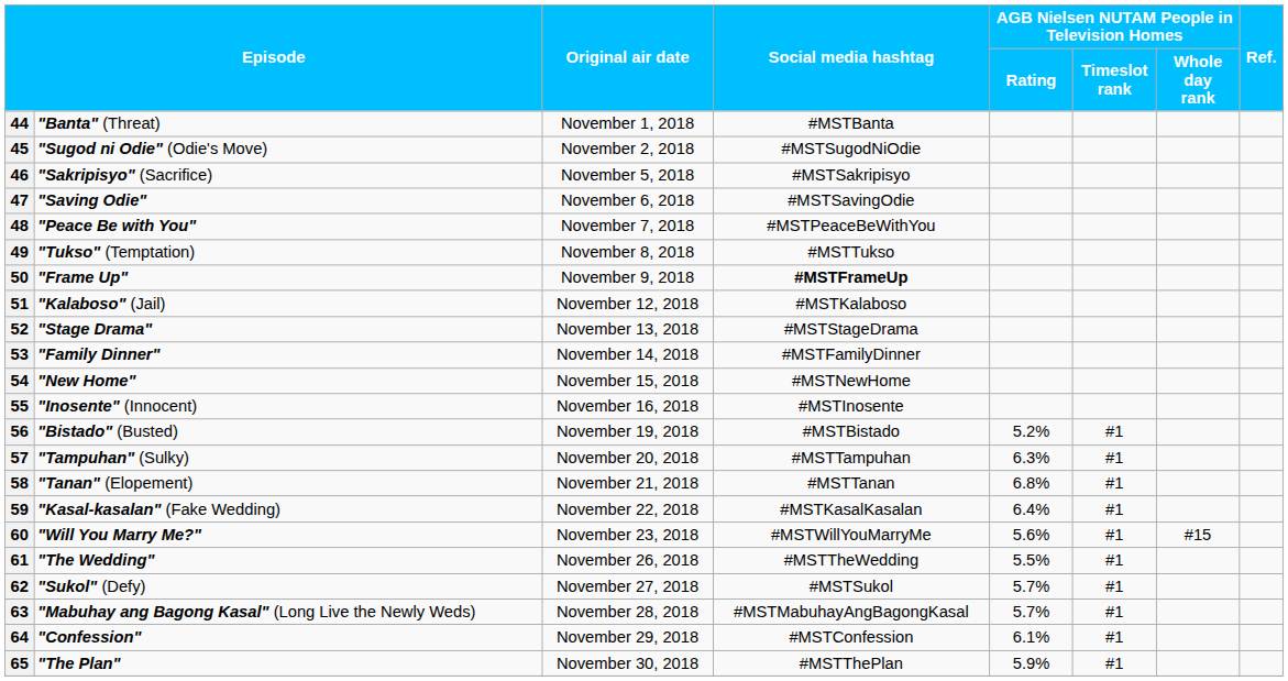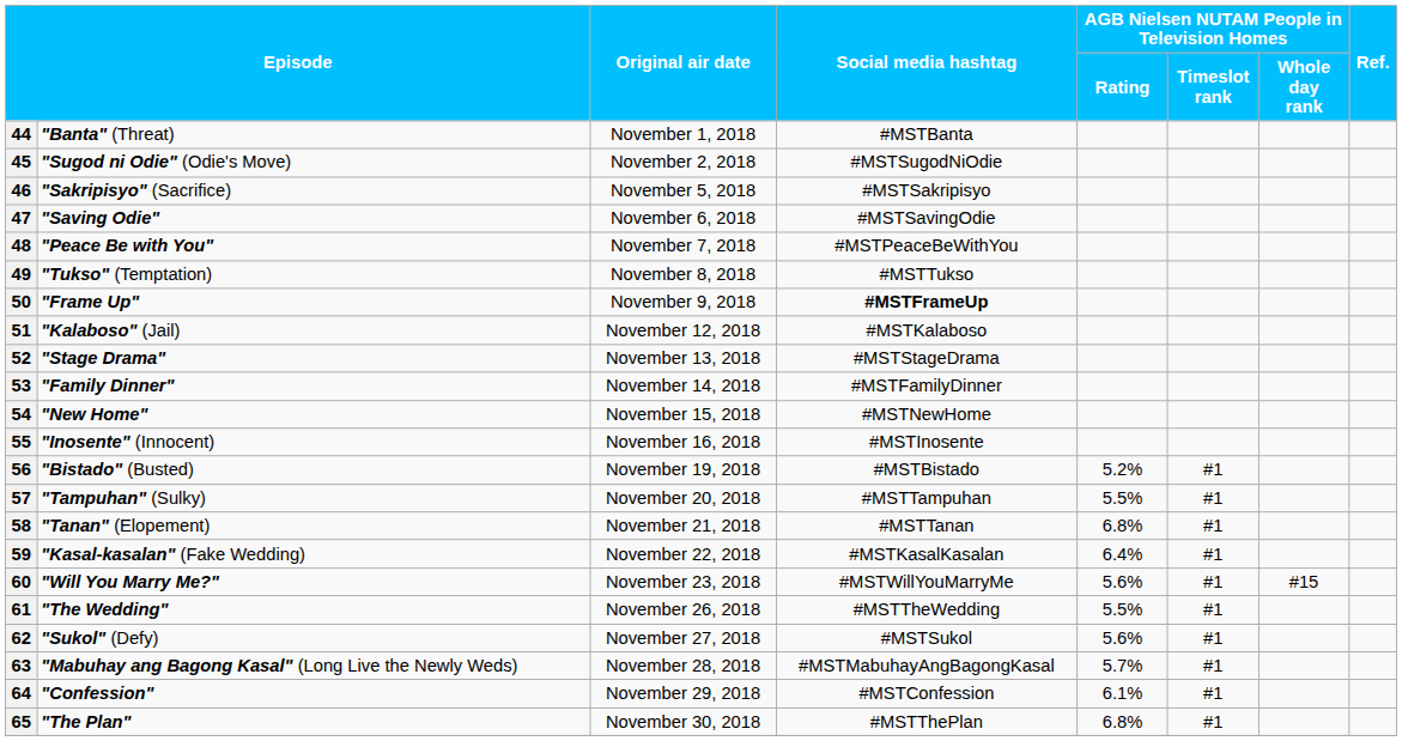57 | AGB Nielsen NUTAM People in Television Homes / Rating: 6.3% -> 5.5%
62 | AGB Nielsen NUTAM People in Television Homes / Rating: 5.7% -> 5.6%
65 | AGB Nielsen NUTAM People in Television Homes / Rating: 5.9% -> 6.8%
